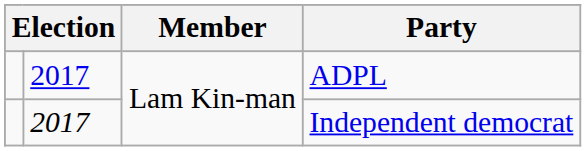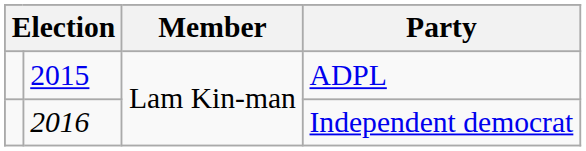ADPL | column 2: 2017 -> 2015
Independent democrat | column 2: 2017 -> 2016
